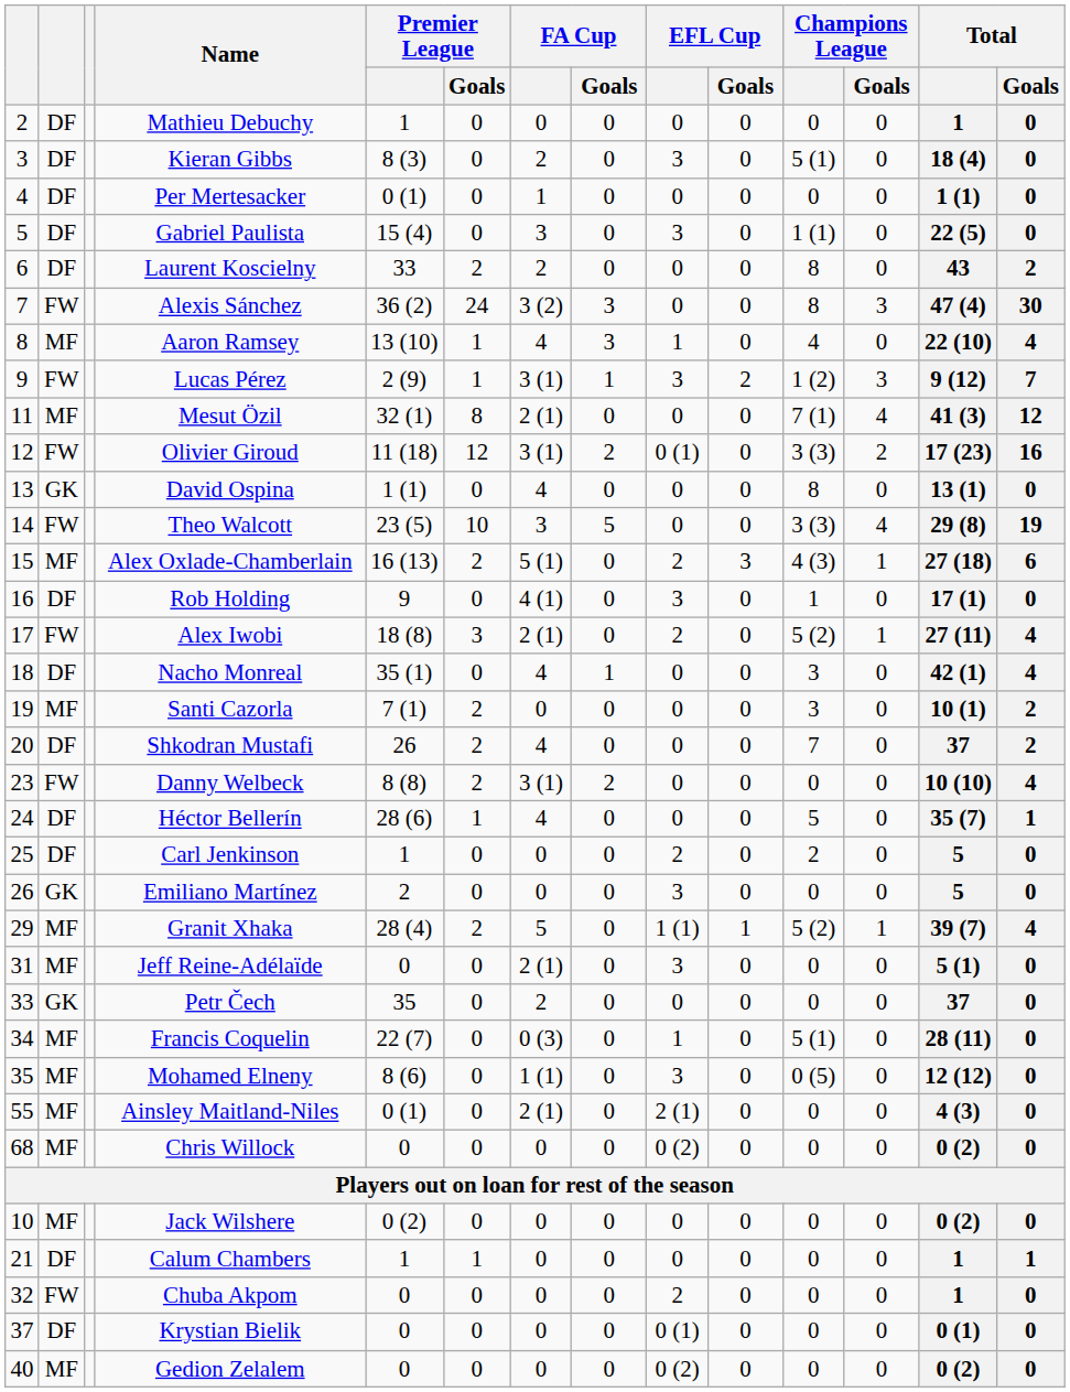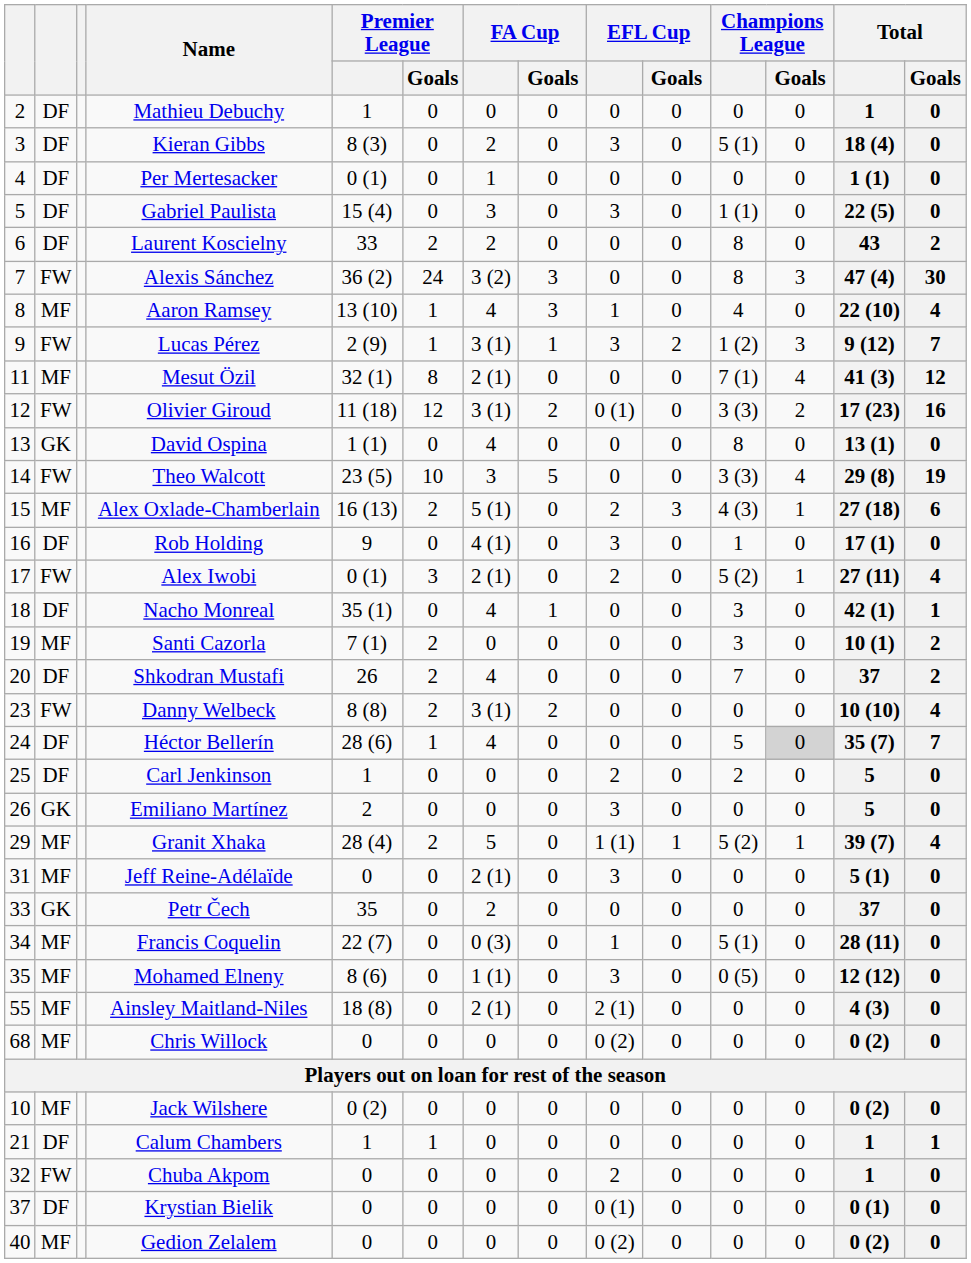Alex Iwobi | Premier League: 18 (8) -> 0 (1)
Nacho Monreal | Total / Goals: 4 -> 1
Héctor Bellerín | Champions League / Goals: no background -> lightgrey background
Héctor Bellerín | Total / Goals: 1 -> 7
Ainsley Maitland-Niles | Premier League: 0 (1) -> 18 (8)
